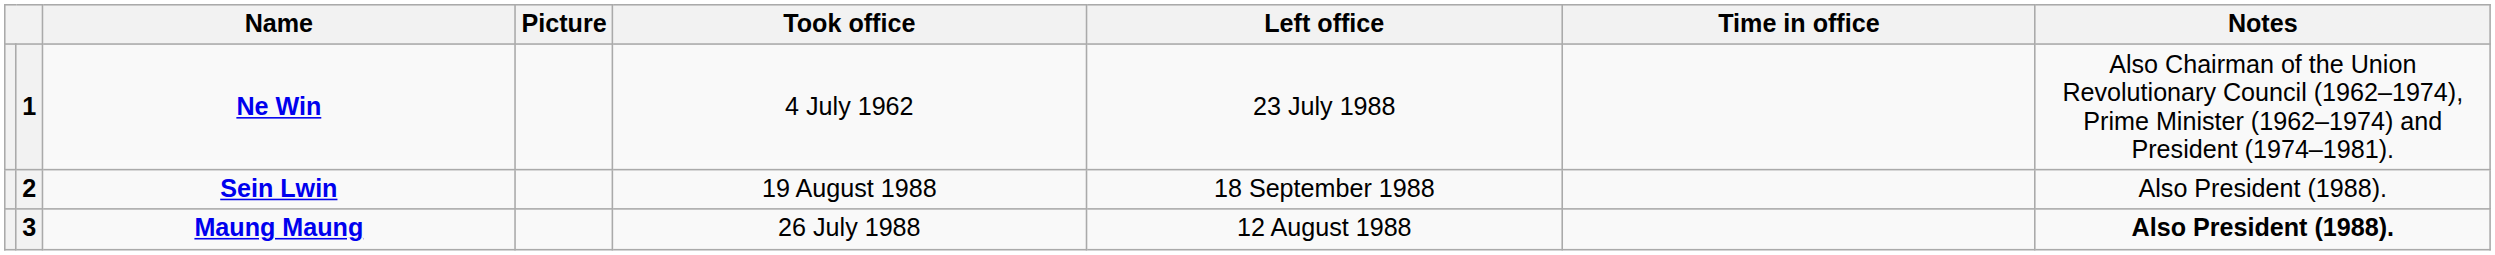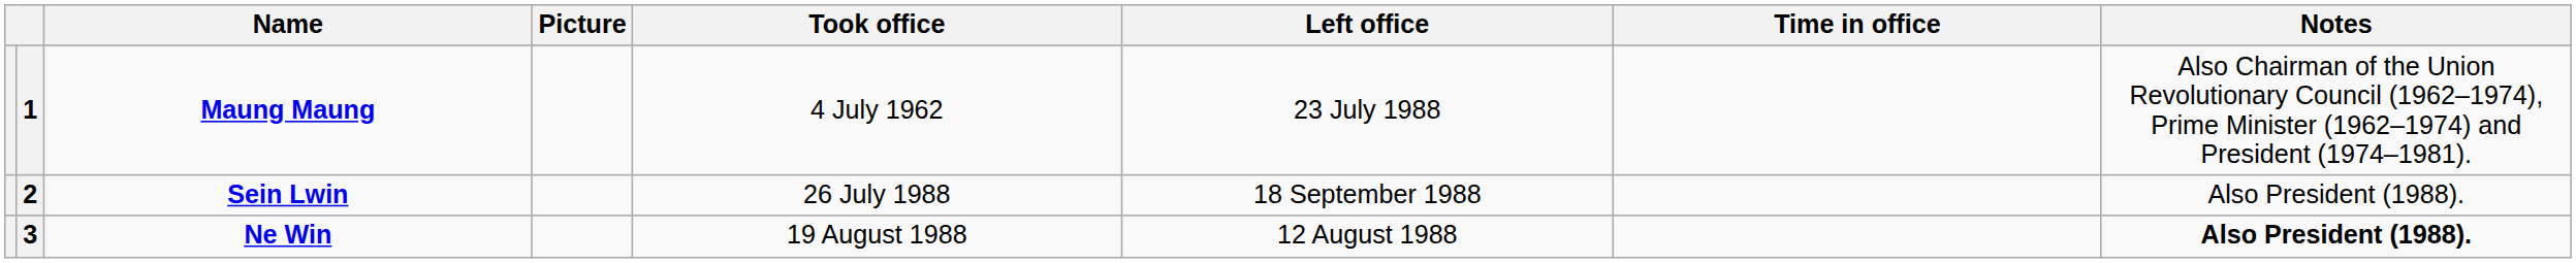1 | Name: Ne Win -> Maung Maung
2 | Took office: 19 August 1988 -> 26 July 1988
3 | Name: Maung Maung -> Ne Win
3 | Took office: 26 July 1988 -> 19 August 1988
